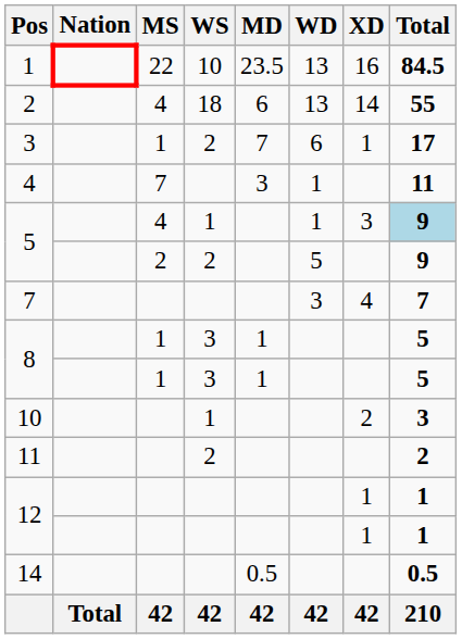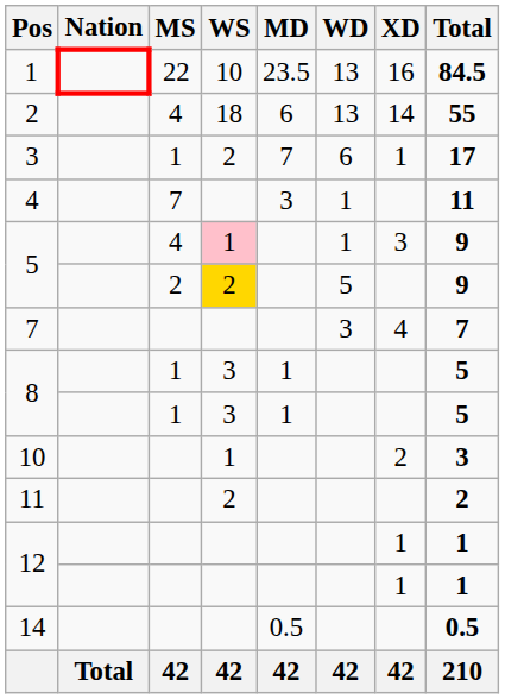5 / 4 | WS: no background -> pink background
5 / 4 | Total: lightblue background -> no background
5 / 2 | WS: no background -> gold background
